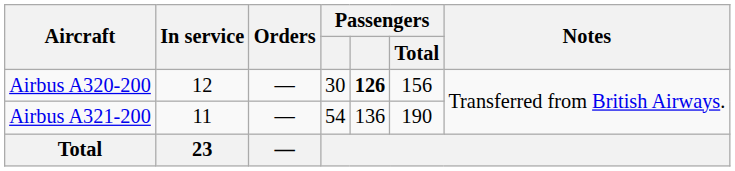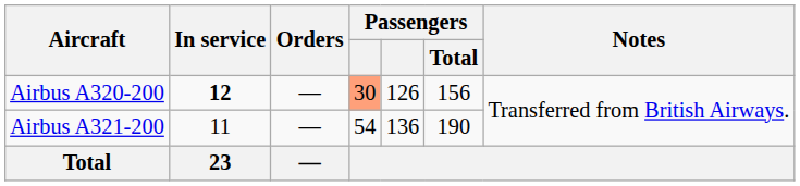Airbus A320-200 | In service: normal -> bold
Airbus A320-200 | column 4: no background -> lightsalmon background
Airbus A320-200 | column 5: bold -> normal
